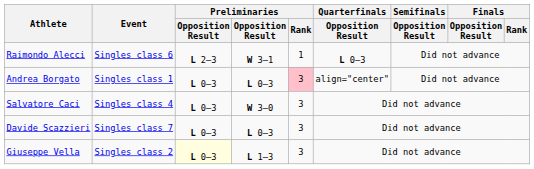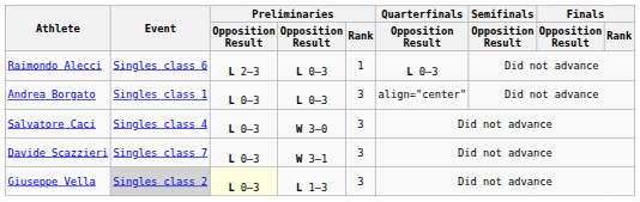Raimondo Alecci | column 4: W 3–1 -> L 0–3
Andrea Borgato | Preliminaries / Rank: pink background -> no background
Davide Scazzieri | column 4: L 0–3 -> W 3–1
Giuseppe Vella | Event: no background -> lightgrey background
